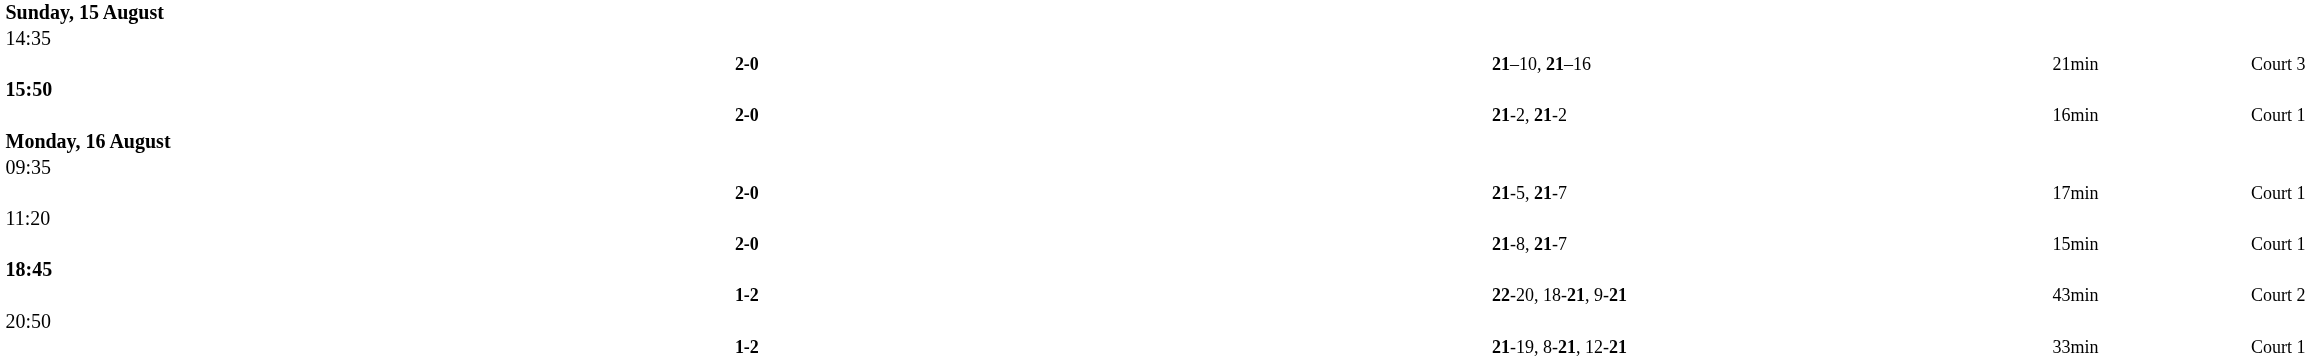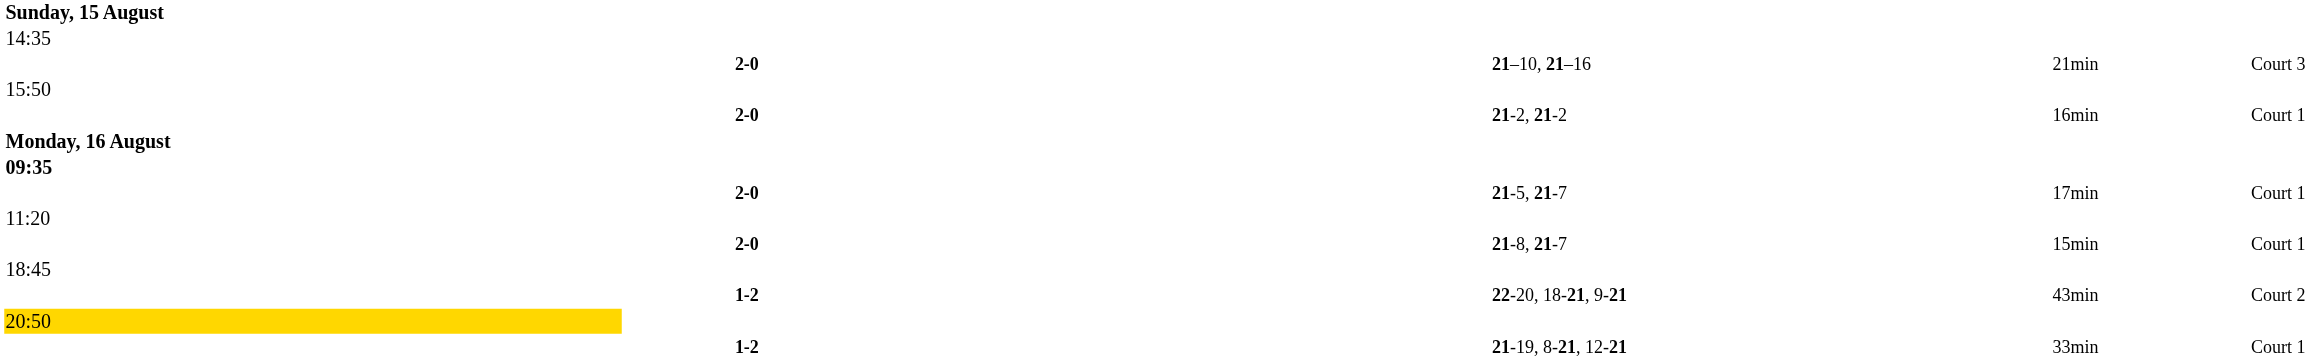15:50 | column 1: bold -> normal
09:35 | column 1: normal -> bold
18:45 | column 1: bold -> normal
20:50 | column 1: no background -> gold background
